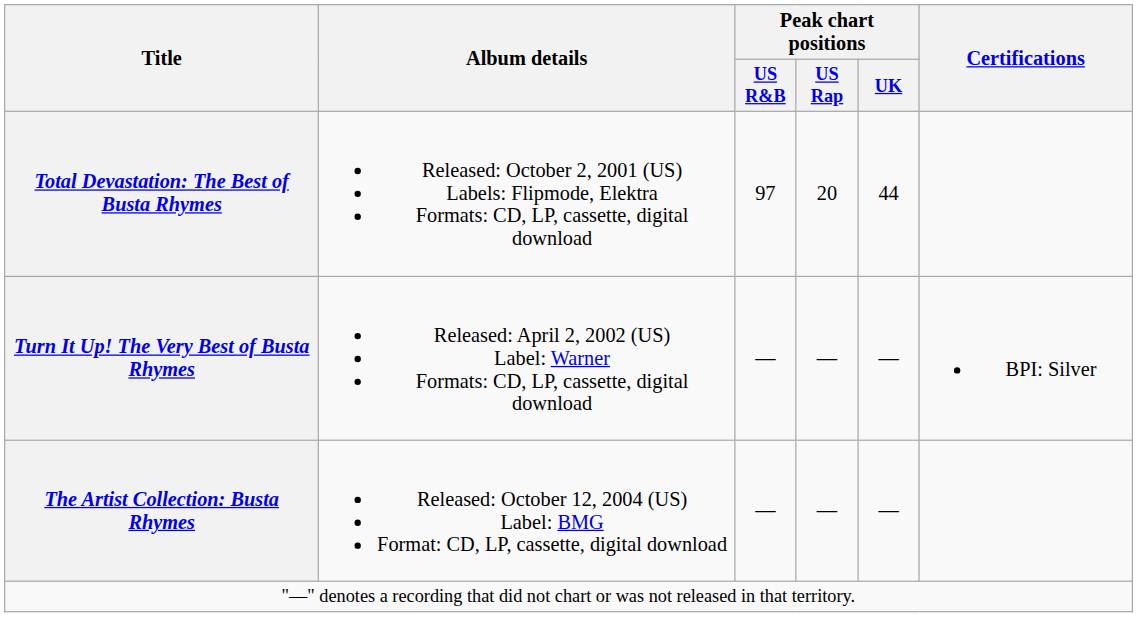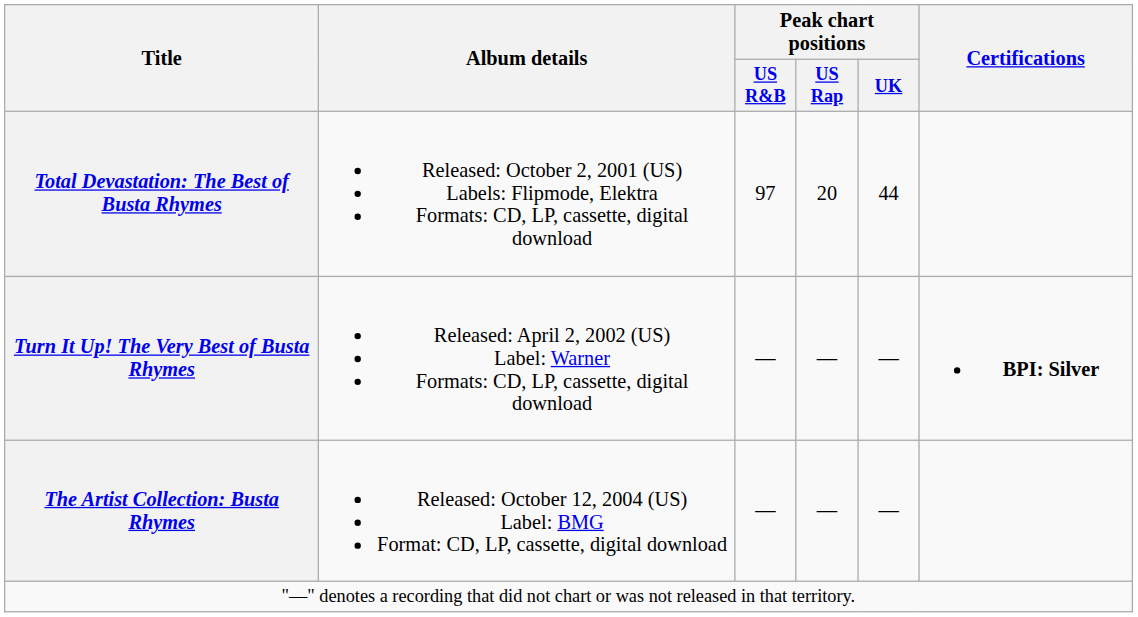Turn It Up! The Very Best of Busta Rhymes | Certifications: normal -> bold
